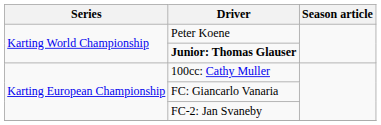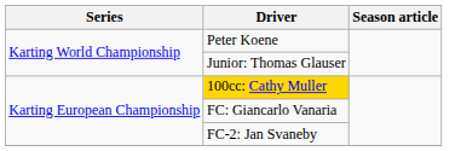Junior: Thomas Glauser | Driver: bold -> normal
100cc: Cathy Muller | Driver: no background -> gold background
